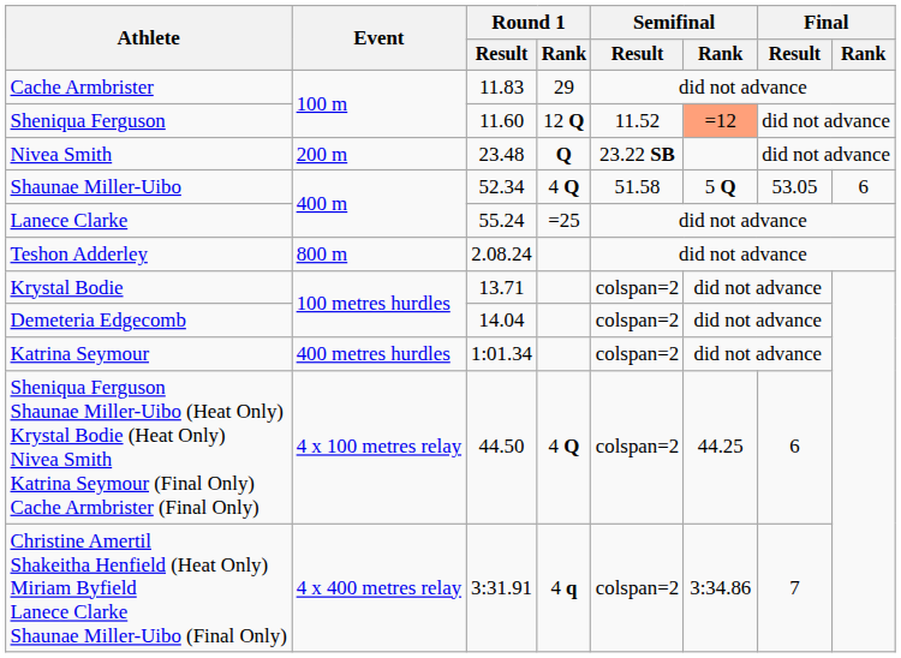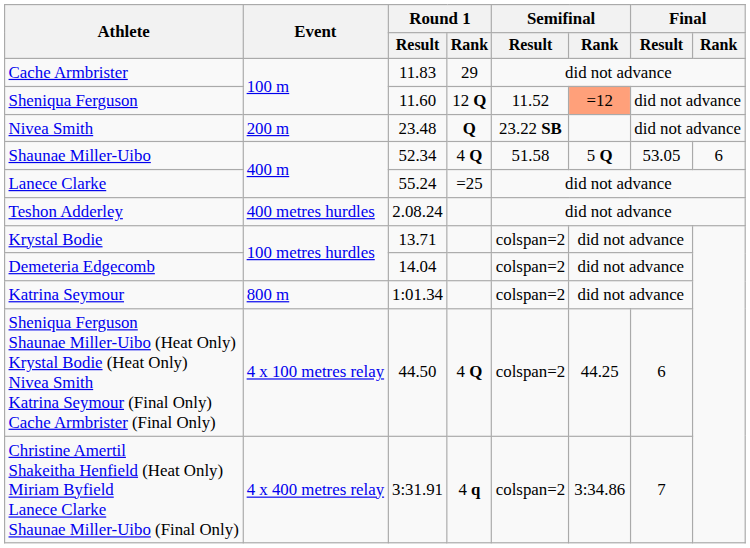Teshon Adderley | Event: 800 m -> 400 metres hurdles
Katrina Seymour | Event: 400 metres hurdles -> 800 m
